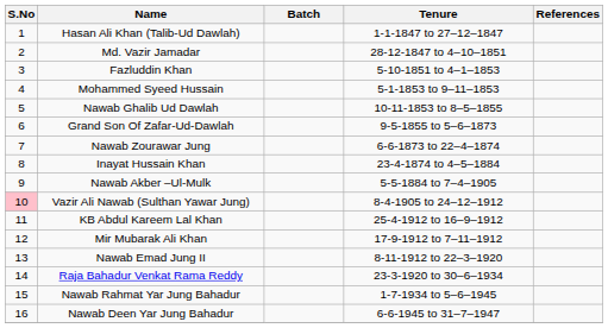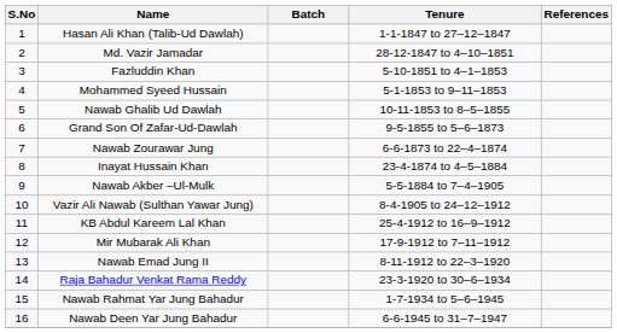Vazir Ali Nawab (Sulthan Yawar Jung) | S.No: pink background -> no background
